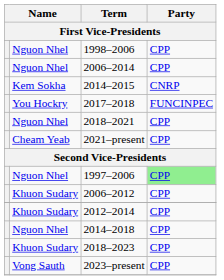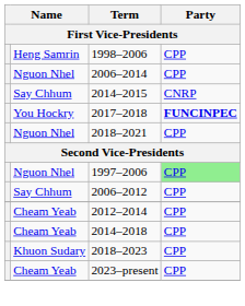1998–2006 | column 2: Nguon Nhel -> Heng Samrin
2014–2015 | column 2: Kem Sokha -> Say Chhum
2017–2018 | Party: normal -> bold
- row: Cheam Yeab | 2021–present | CPP
2006–2012 | column 2: Khuon Sudary -> Say Chhum
2012–2014 | column 2: Khuon Sudary -> Cheam Yeab
2014–2018 | column 2: Nguon Nhel -> Cheam Yeab
2023–present | column 2: Vong Sauth -> Cheam Yeab
